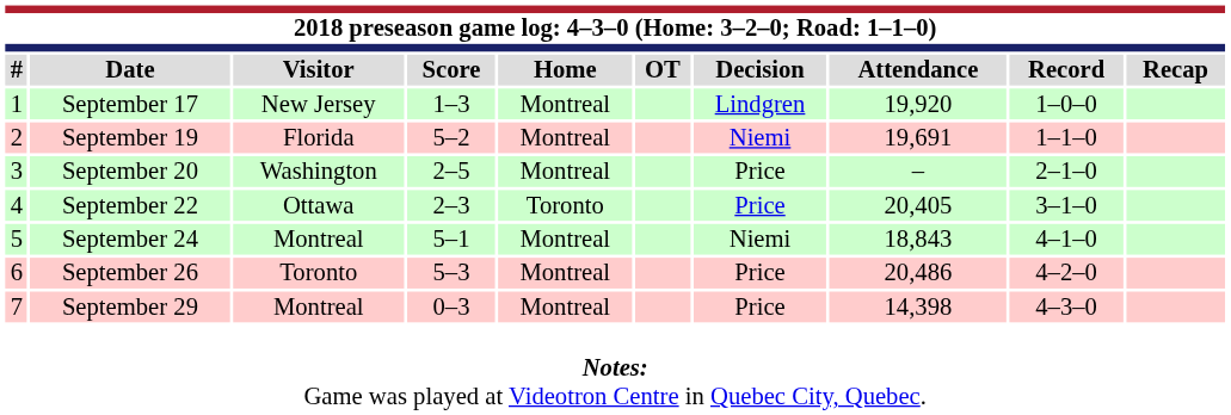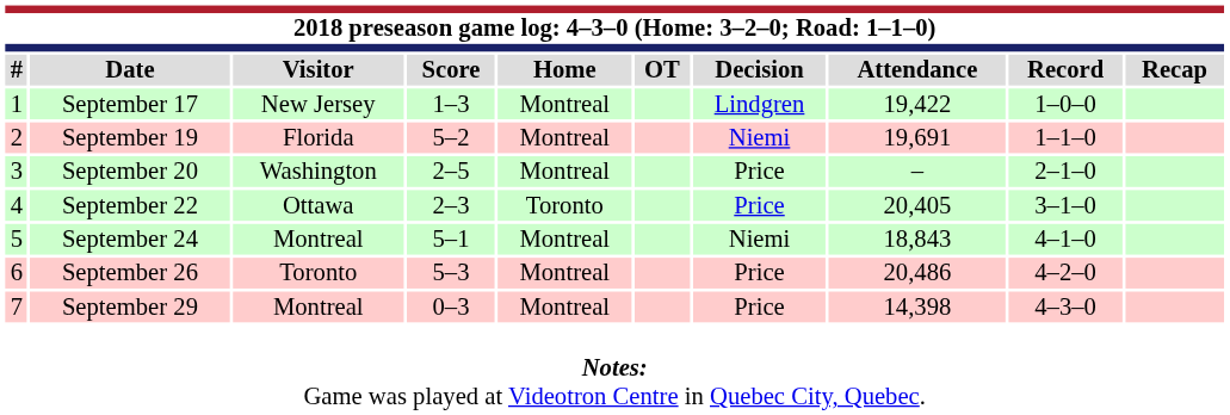September 17 | Attendance: 19,920 -> 19,422
